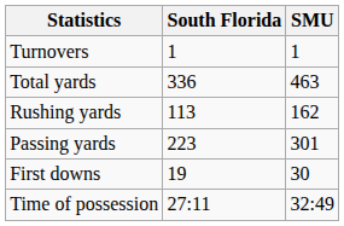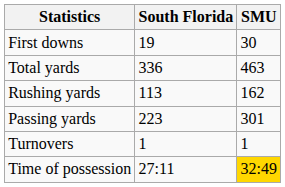rows swapped: First downs <-> Turnovers
Time of possession | SMU: no background -> gold background
